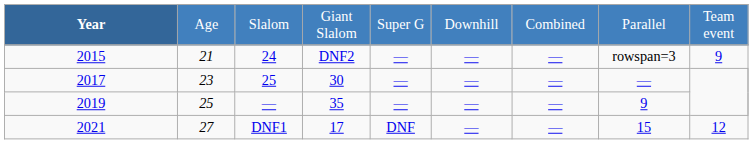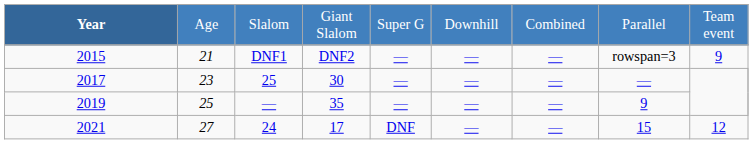2015 | column 3: 24 -> DNF1
2021 | column 3: DNF1 -> 24
